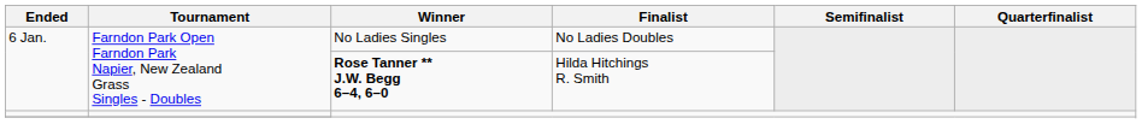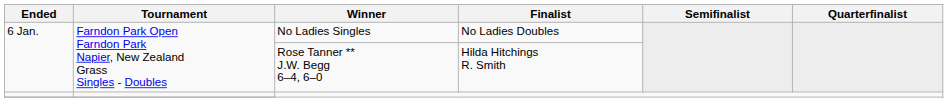Rose Tanner ** J.W. Begg 6–4, 6–0 | Winner: bold -> normal
